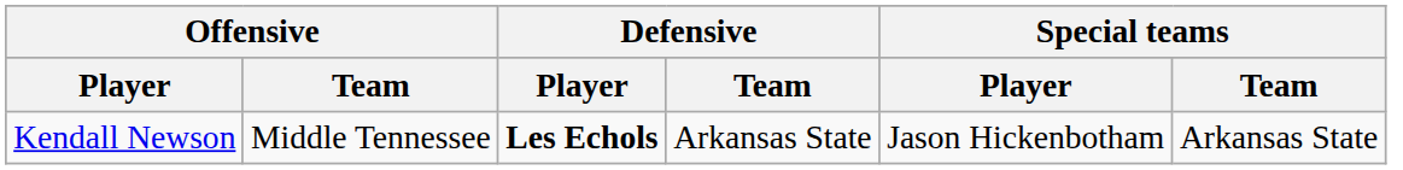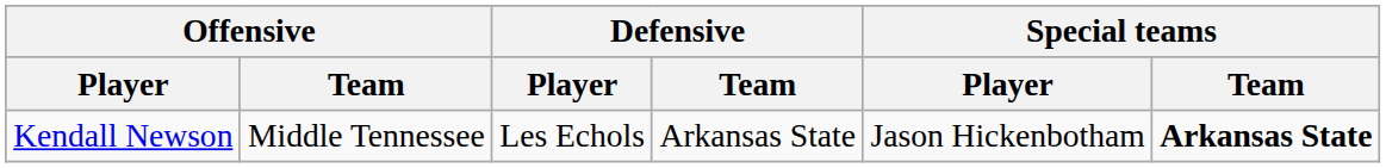Kendall Newson | Defensive / Player: bold -> normal
Kendall Newson | Special teams / Team: normal -> bold
